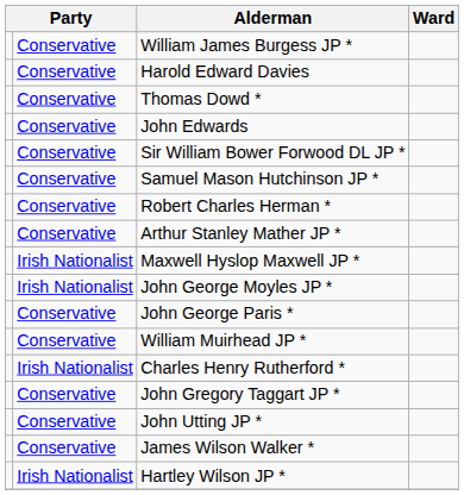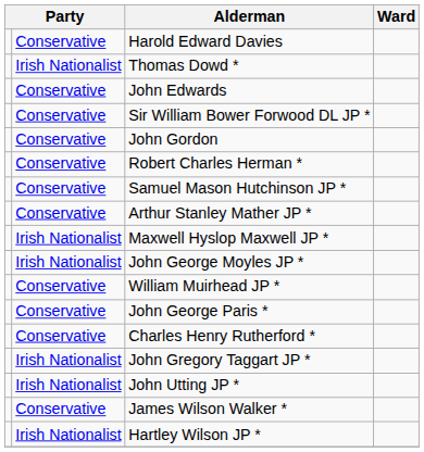- row: Conservative | William James Burgess JP *
Thomas Dowd * | column 2: Conservative -> Irish Nationalist
+ row: Conservative | John Gordon
rows swapped: Robert Charles Herman * <-> Samuel Mason Hutchinson JP *
rows swapped: William Muirhead JP * <-> John George Paris *
Charles Henry Rutherford * | column 2: Irish Nationalist -> Conservative
John Gregory Taggart JP * | column 2: Conservative -> Irish Nationalist
John Utting JP * | column 2: Conservative -> Irish Nationalist
